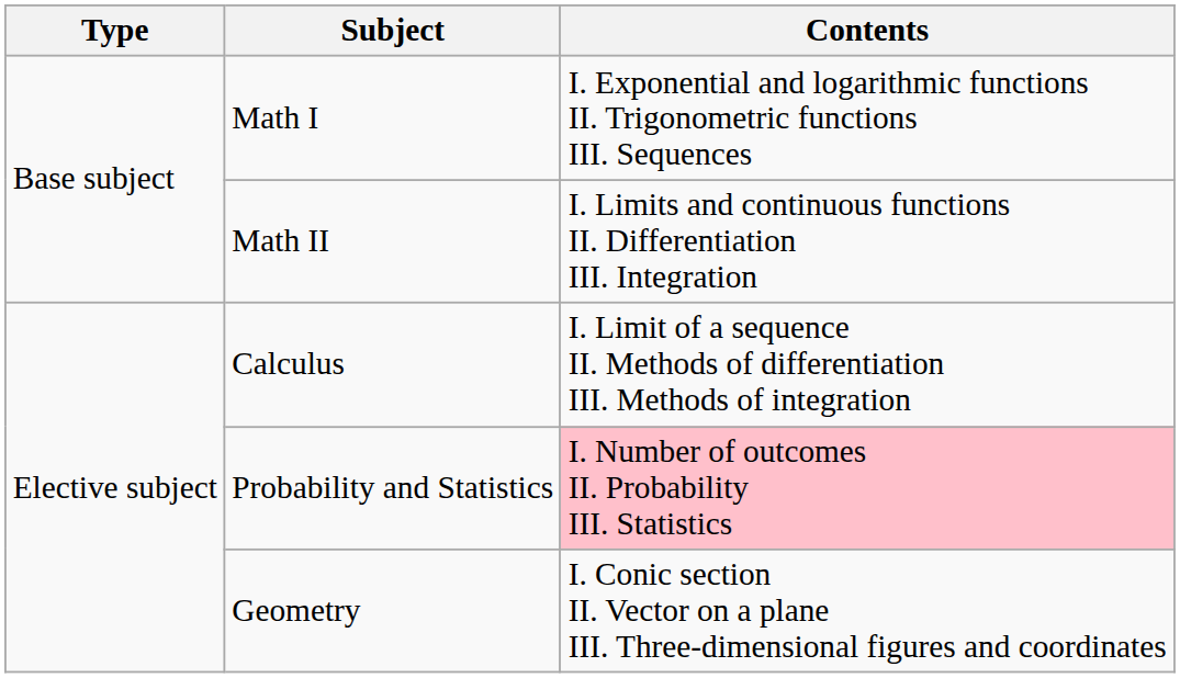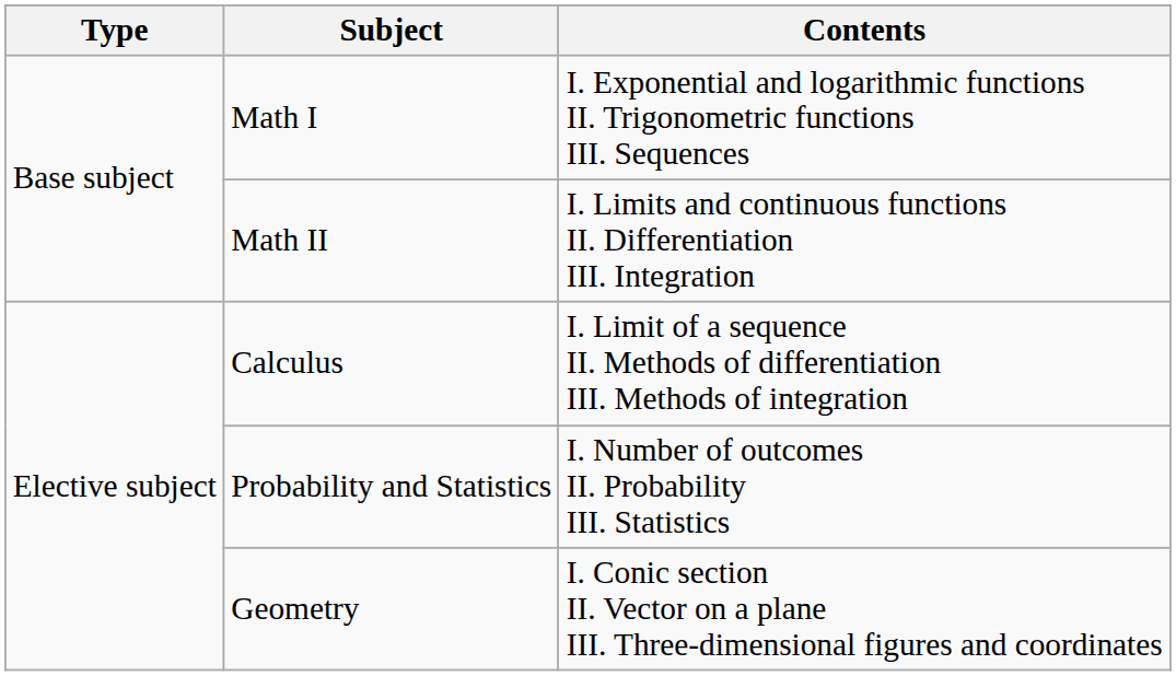Probability and Statistics | Contents: pink background -> no background
